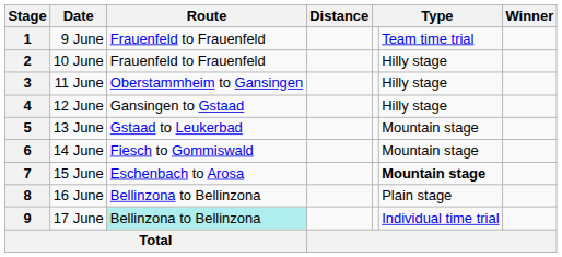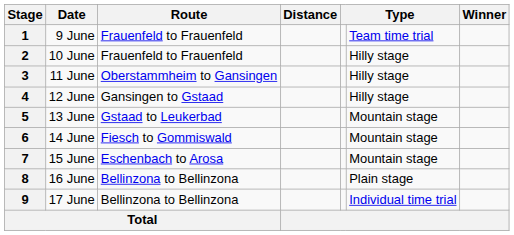7 | column 6: bold -> normal
9 | Route: paleturquoise background -> no background
